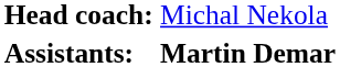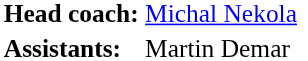Assistants: | column 2: bold -> normal
